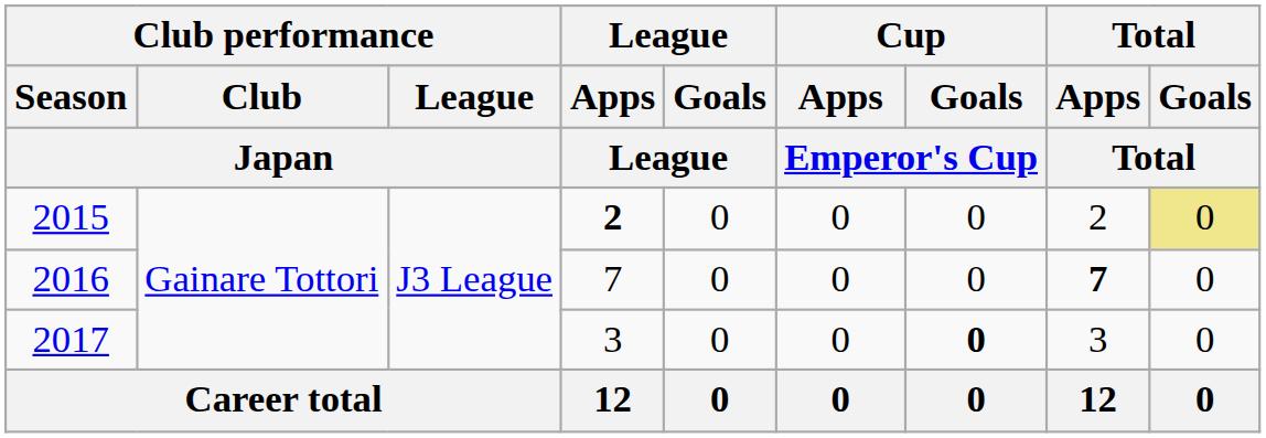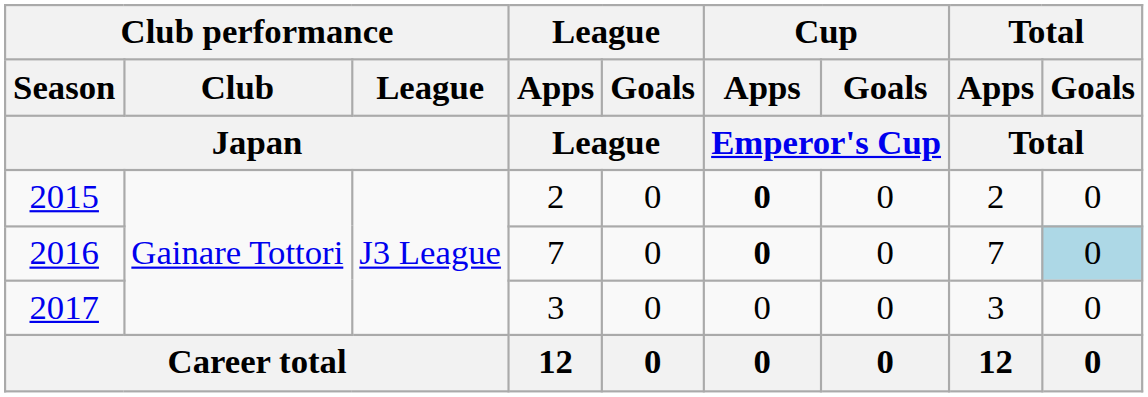2015 | League / Apps / League: bold -> normal
2015 | Cup / Apps / Emperor's Cup: normal -> bold
2015 | Total / Goals / Total: khaki background -> no background
2016 | Cup / Apps / Emperor's Cup: normal -> bold
2016 | Total / Apps / Total: bold -> normal
2016 | Total / Goals / Total: no background -> lightblue background
2017 | Cup / Goals / Emperor's Cup: bold -> normal
